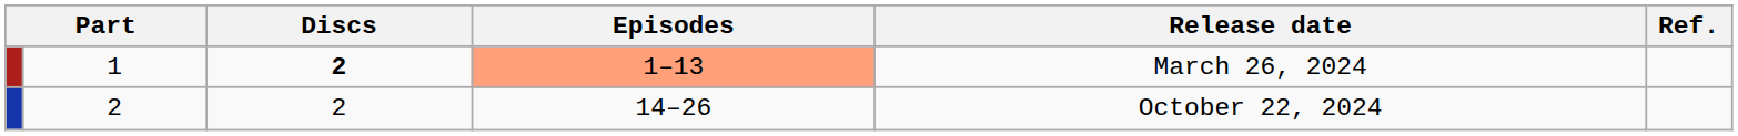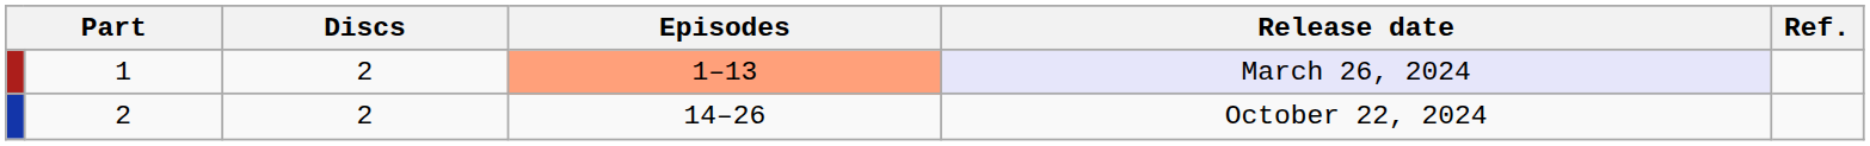1 | Discs: bold -> normal
1 | Release date: no background -> lavender background
